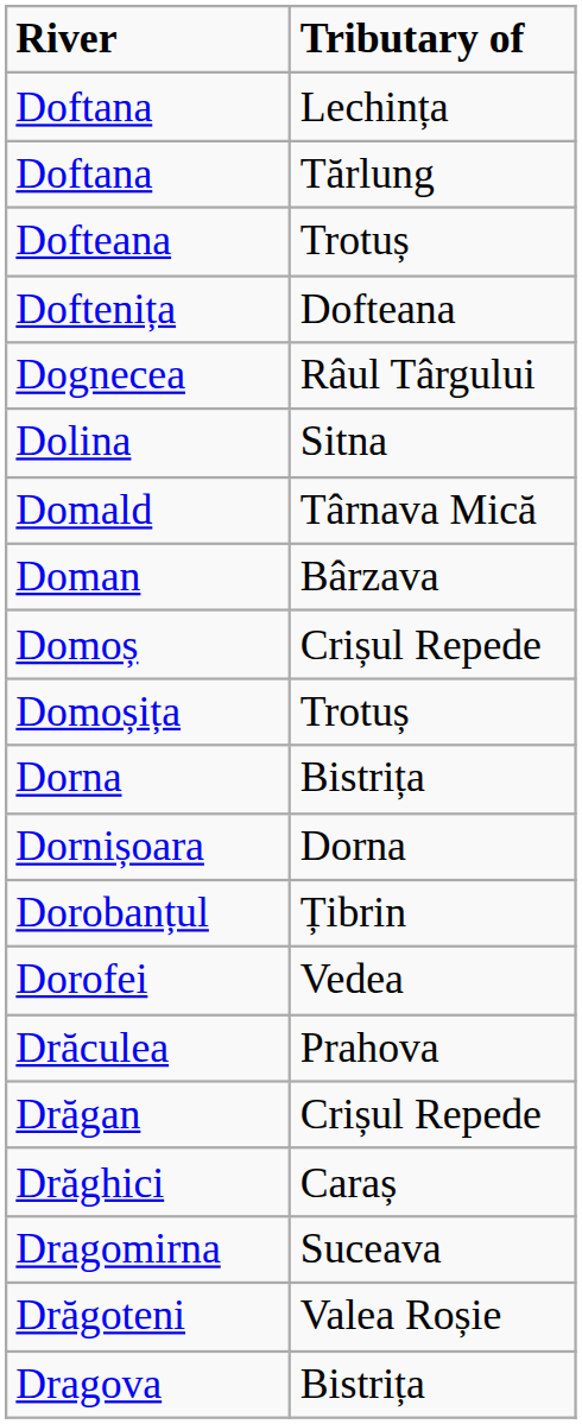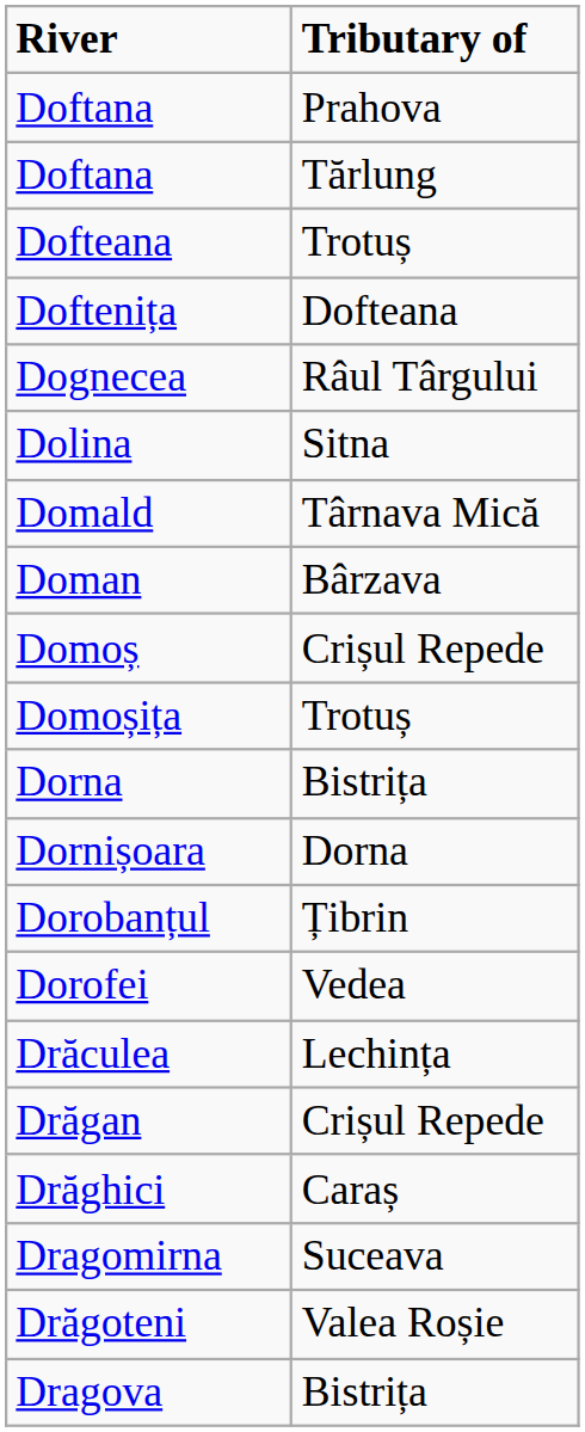row 2 | Tributary of: Lechința -> Prahova
row 16 | Tributary of: Prahova -> Lechința
